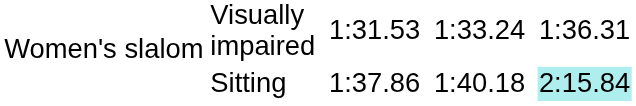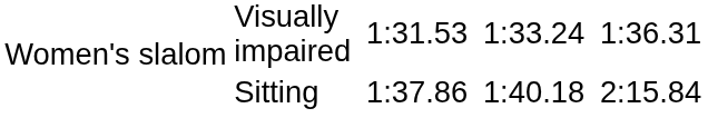Women's slalom / Sitting | column 5: paleturquoise background -> no background
